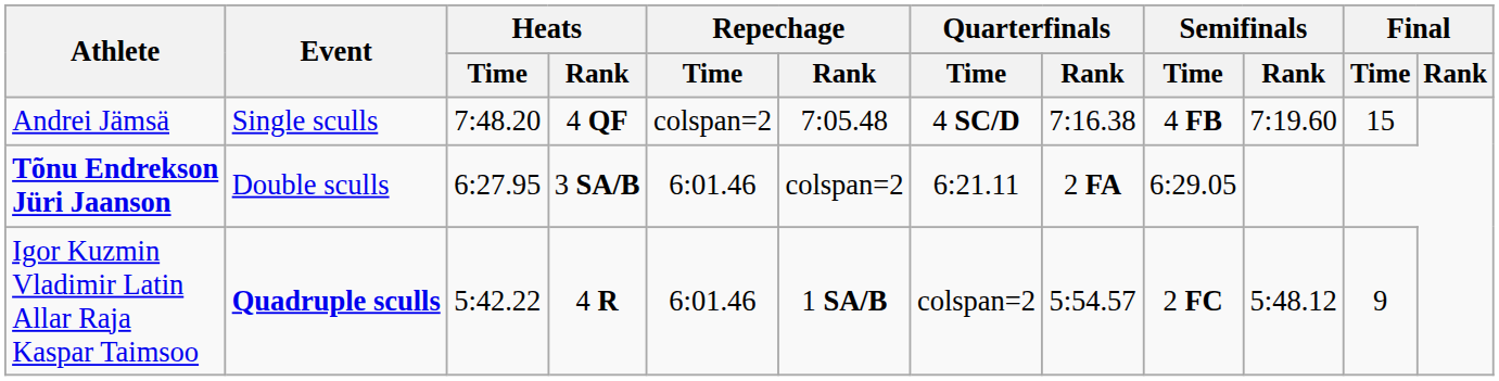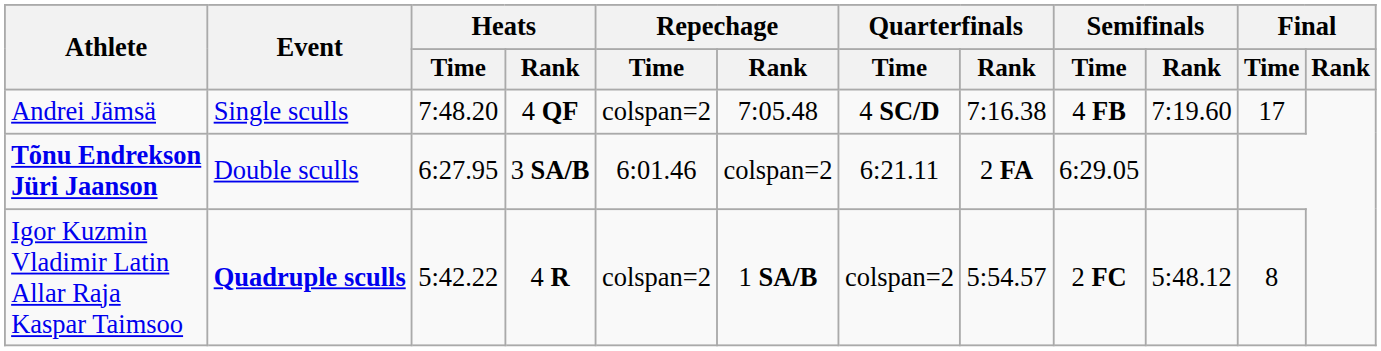Andrei Jämsä | Final / Time: 15 -> 17
Igor Kuzmin Vladimir Latin Allar Raja Kaspar Taimsoo | Repechage / Time: 6:01.46 -> colspan=2
Igor Kuzmin Vladimir Latin Allar Raja Kaspar Taimsoo | Final / Time: 9 -> 8
